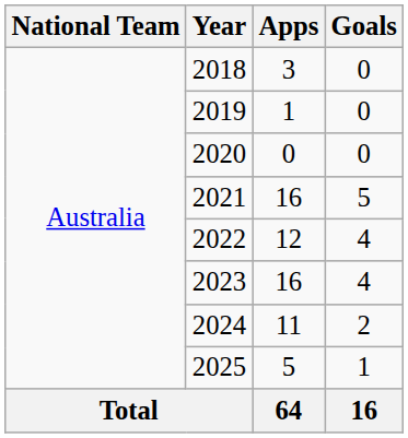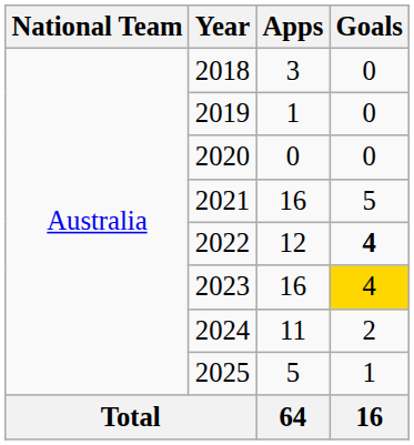2022 | Goals: normal -> bold
2023 | Goals: no background -> gold background
